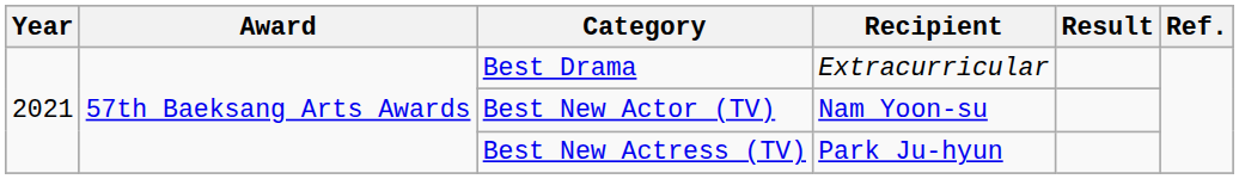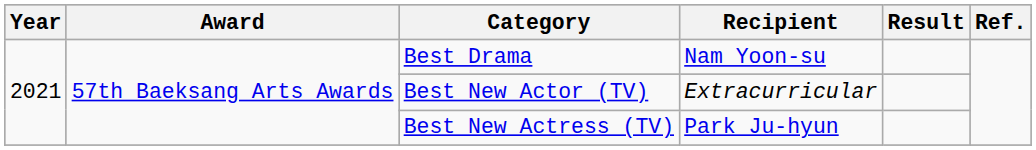Best Drama | Recipient: Extracurricular -> Nam Yoon-su
Best New Actor (TV) | Recipient: Nam Yoon-su -> Extracurricular
